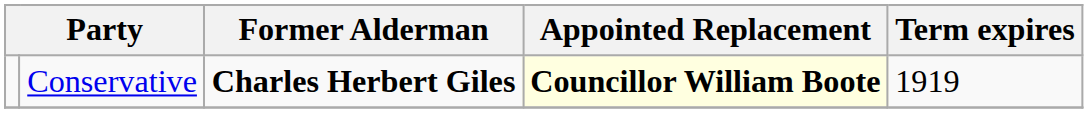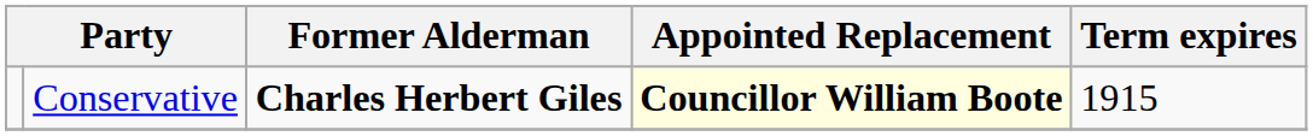Conservative | Term expires: 1919 -> 1915
